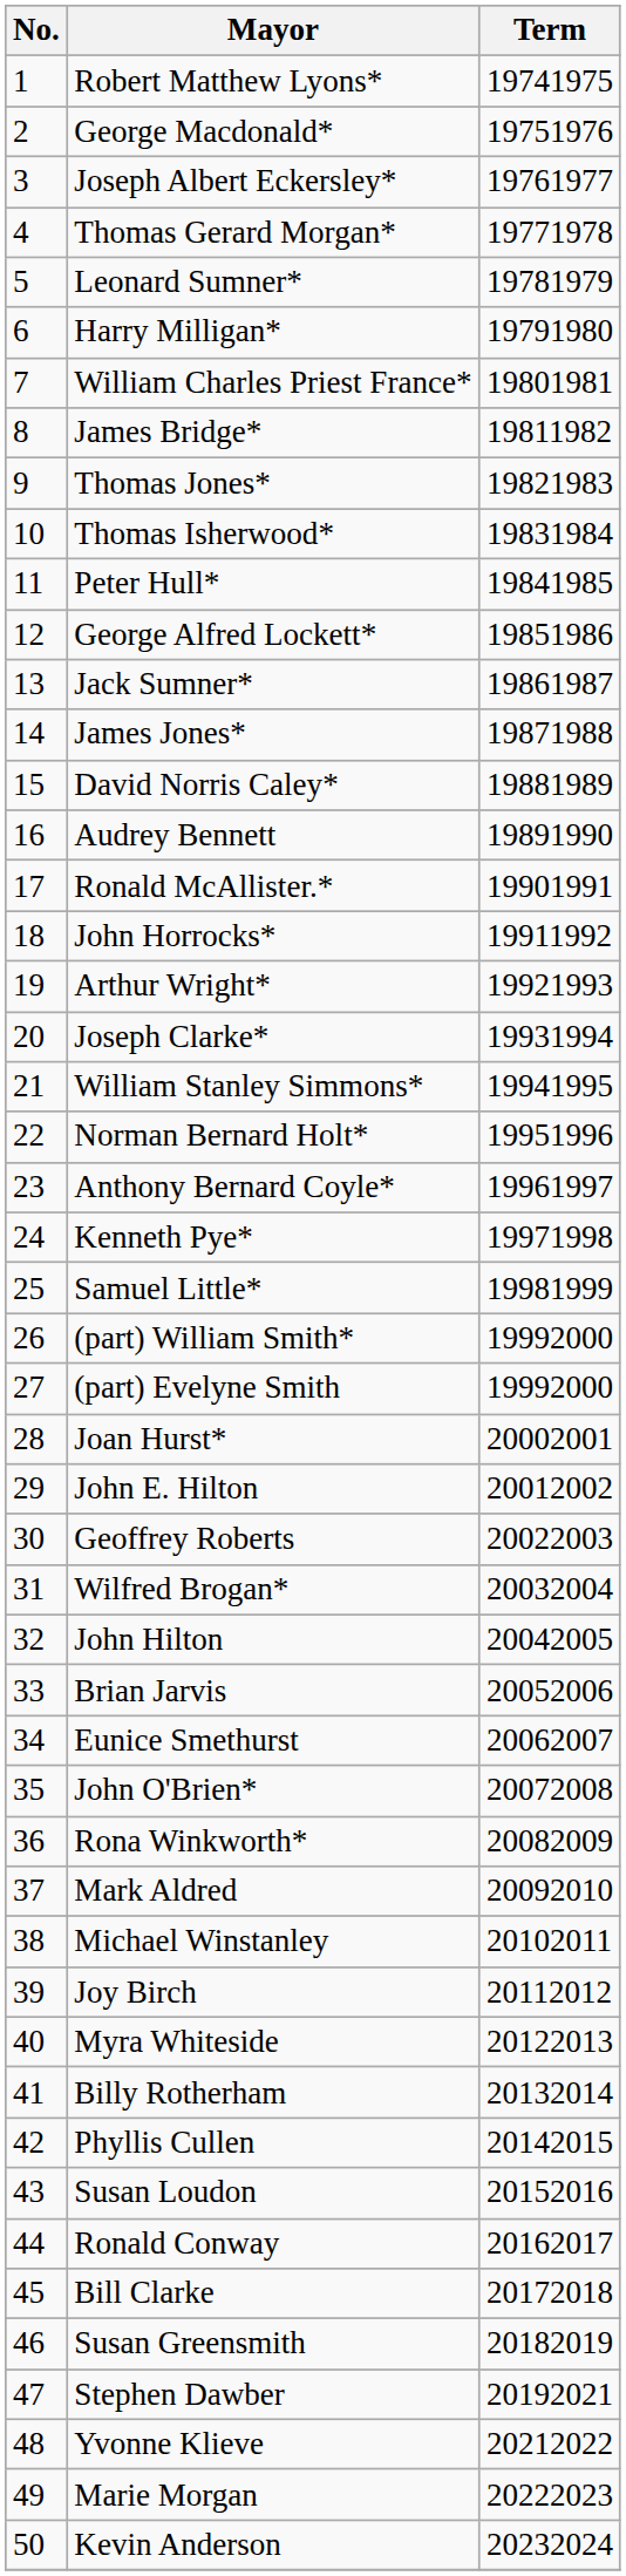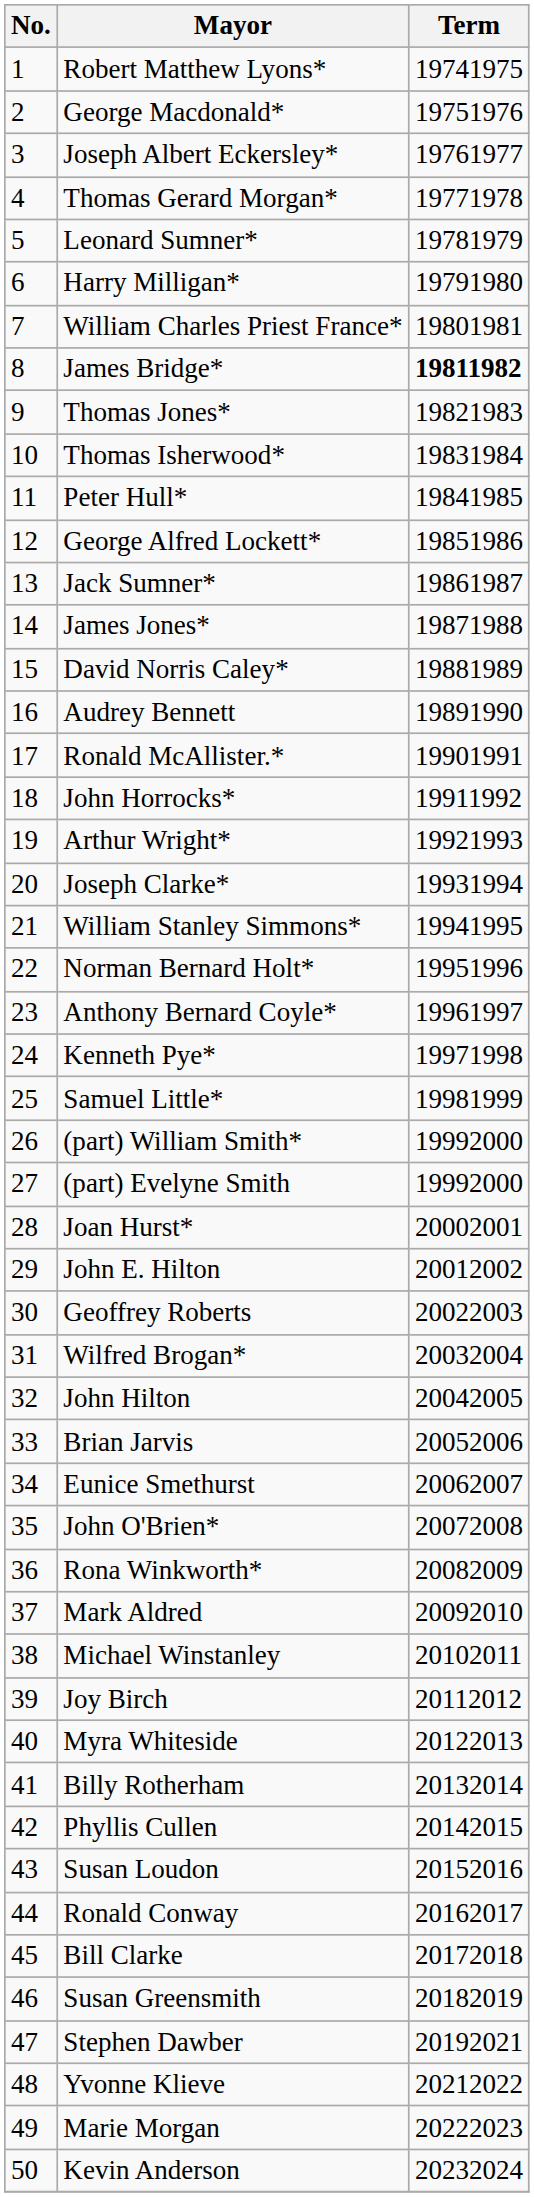James Bridge* | Term: normal -> bold
